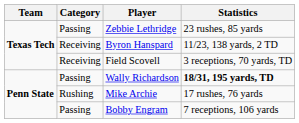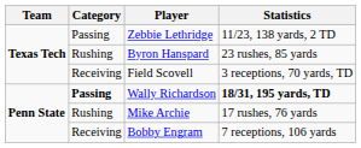Zebbie Lethridge | Statistics: 23 rushes, 85 yards -> 11/23, 138 yards, 2 TD
Byron Hanspard | Category: Receiving -> Rushing
Byron Hanspard | Statistics: 11/23, 138 yards, 2 TD -> 23 rushes, 85 yards
Wally Richardson | Category: normal -> bold
Bobby Engram | Category: Passing -> Receiving
